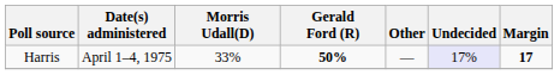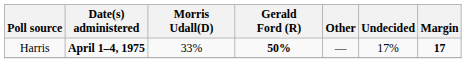Harris | Date(s) administered: normal -> bold
Harris | Undecided: lavender background -> no background
